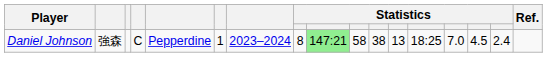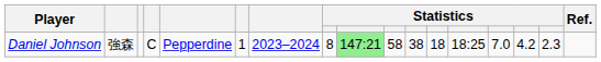Daniel Johnson | column 12: 13 -> 18
Daniel Johnson | column 15: 4.5 -> 4.2
Daniel Johnson | column 16: 2.4 -> 2.3
